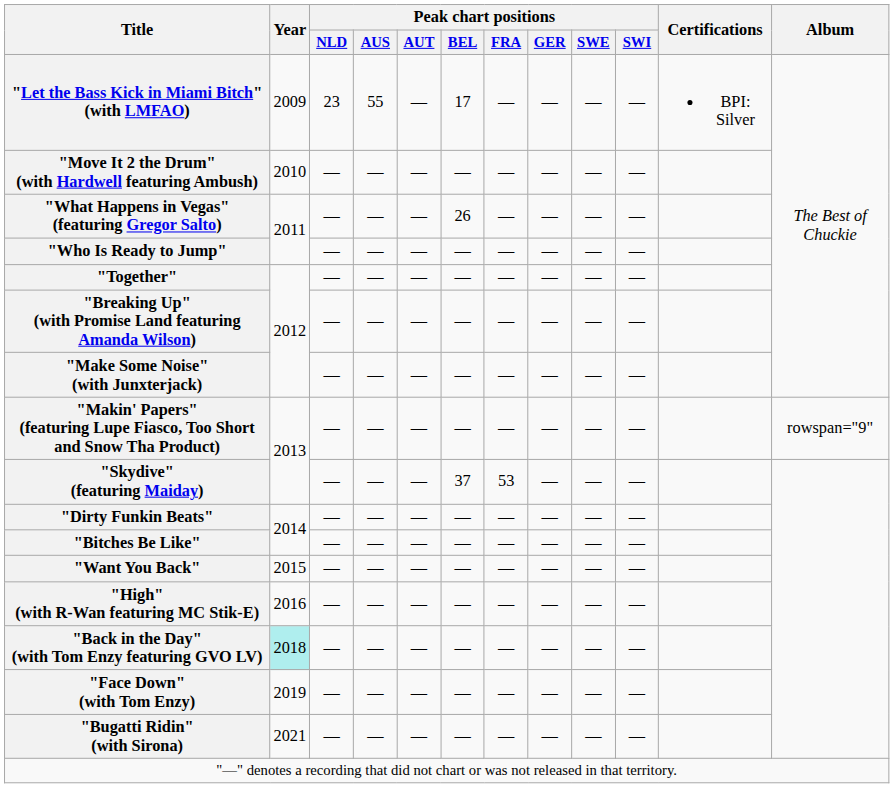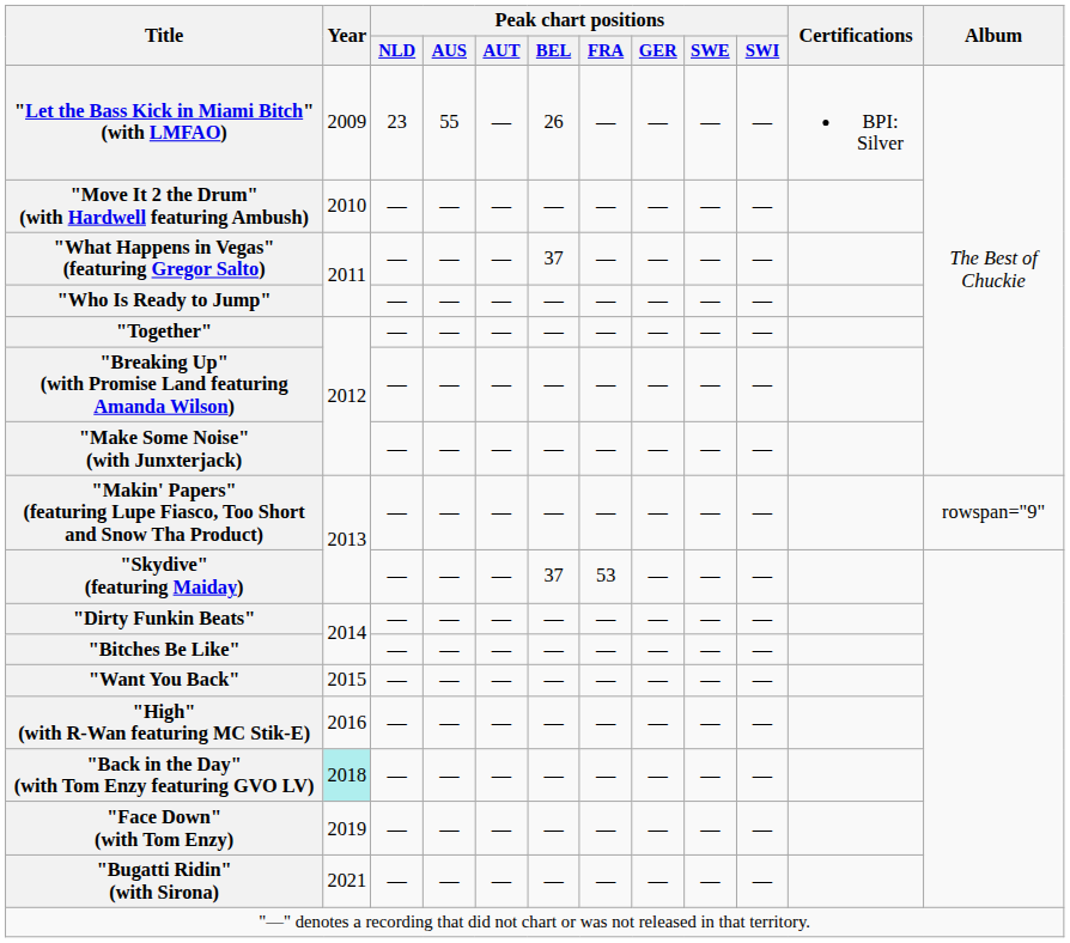"Let the Bass Kick in Miami Bitch" (with LMFAO) | Peak chart positions / BEL: 17 -> 26
"What Happens in Vegas" (featuring Gregor Salto) | Peak chart positions / BEL: 26 -> 37
